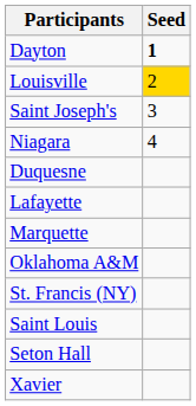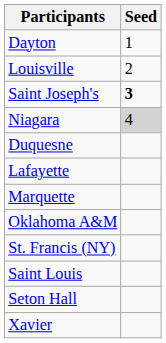Dayton | Seed: bold -> normal
Louisville | Seed: gold background -> no background
Saint Joseph's | Seed: normal -> bold
Niagara | Seed: no background -> lightgrey background
